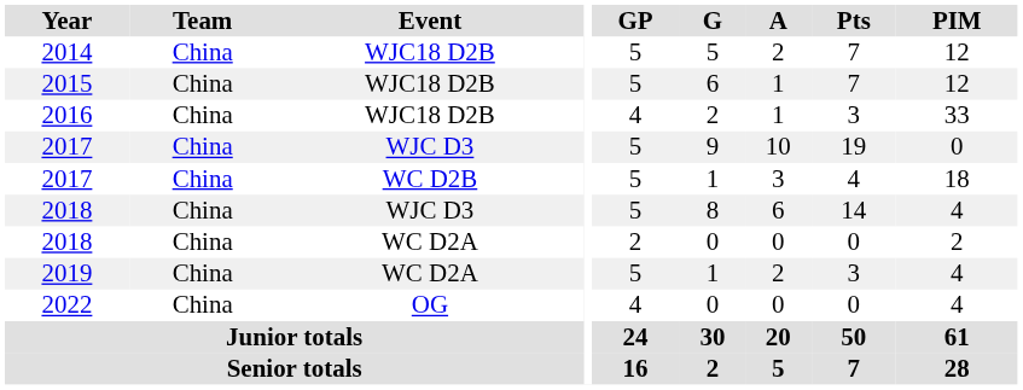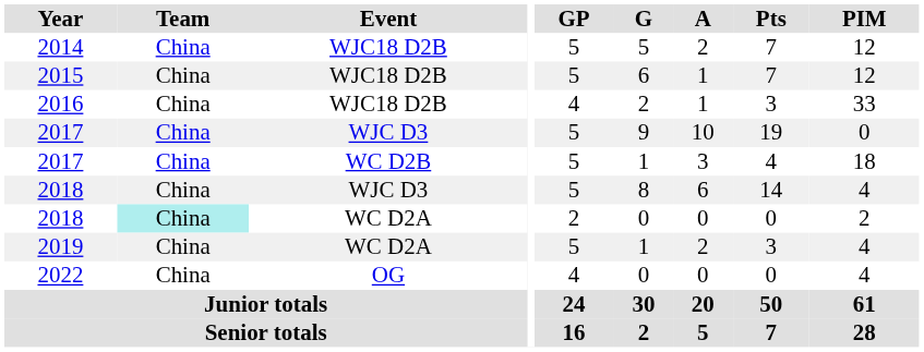2018 / WC D2A | Team: no background -> paleturquoise background
